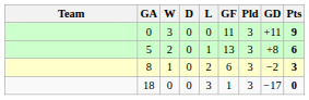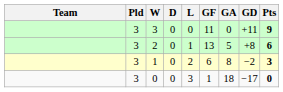columns swapped: Pld <-> GA
